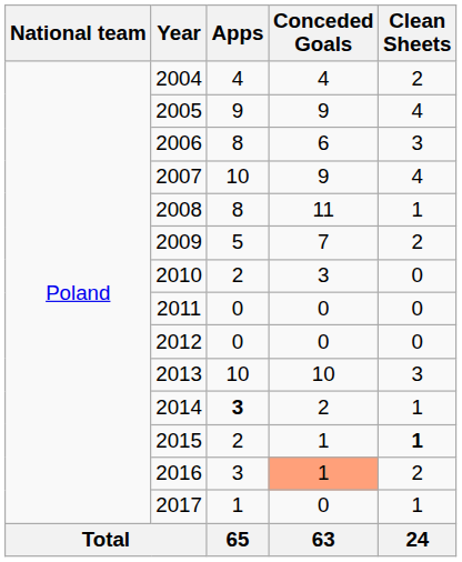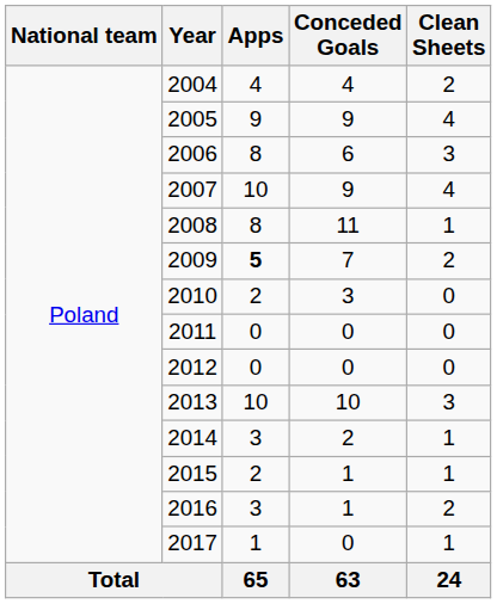2009 | Apps: normal -> bold
2014 | Apps: bold -> normal
2015 | Clean Sheets: bold -> normal
2016 | Conceded Goals: lightsalmon background -> no background
